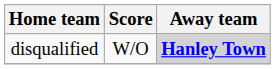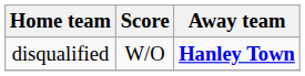disqualified | Away team: lightgrey background -> no background
